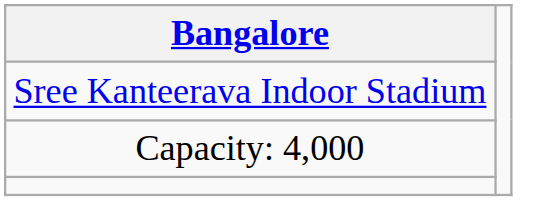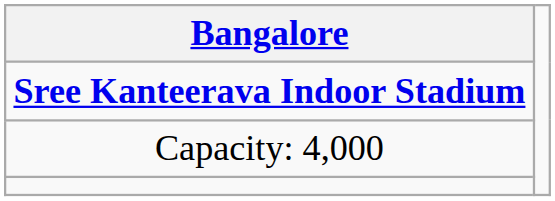Sree Kanteerava Indoor Stadium | Bangalore: normal -> bold
